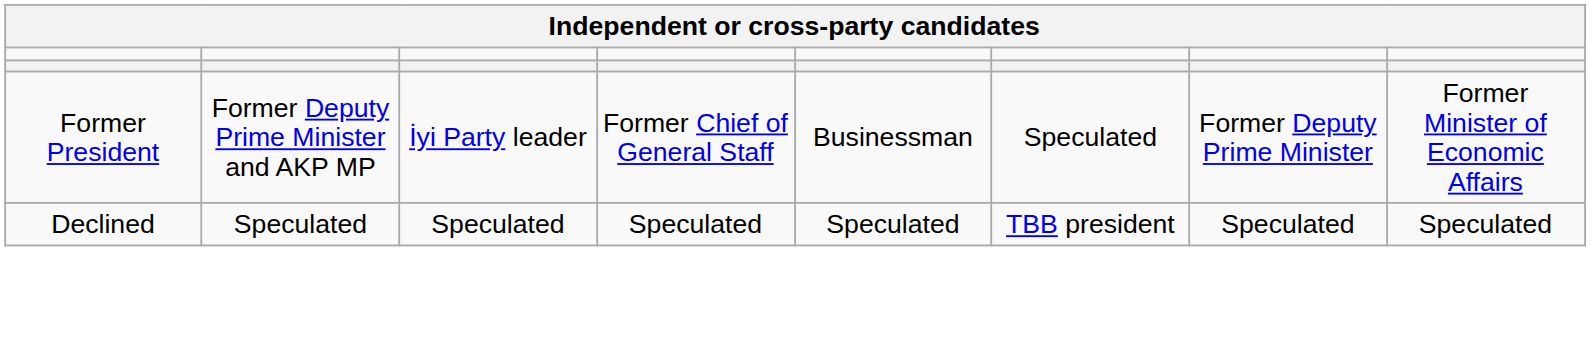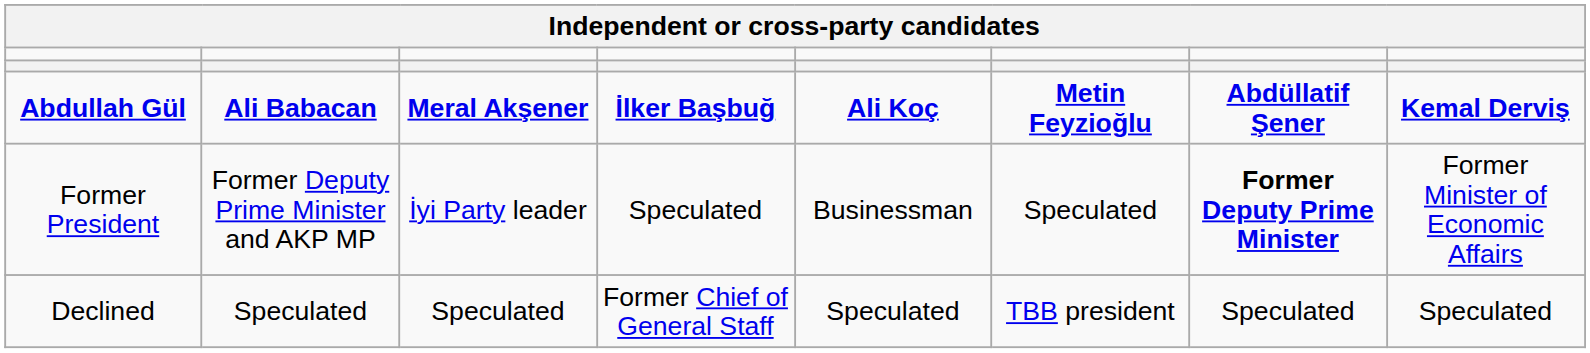+ row: Abdullah Gül | Ali Babacan | Meral Akşener | İlker Başbuğ | Ali Koç | Metin Feyzioğlu | Abdüllatif Şener | Kemal Derviş
Former President | column 4: Former Chief of General Staff -> Speculated
Former President | column 7: normal -> bold
Declined | column 4: Speculated -> Former Chief of General Staff
